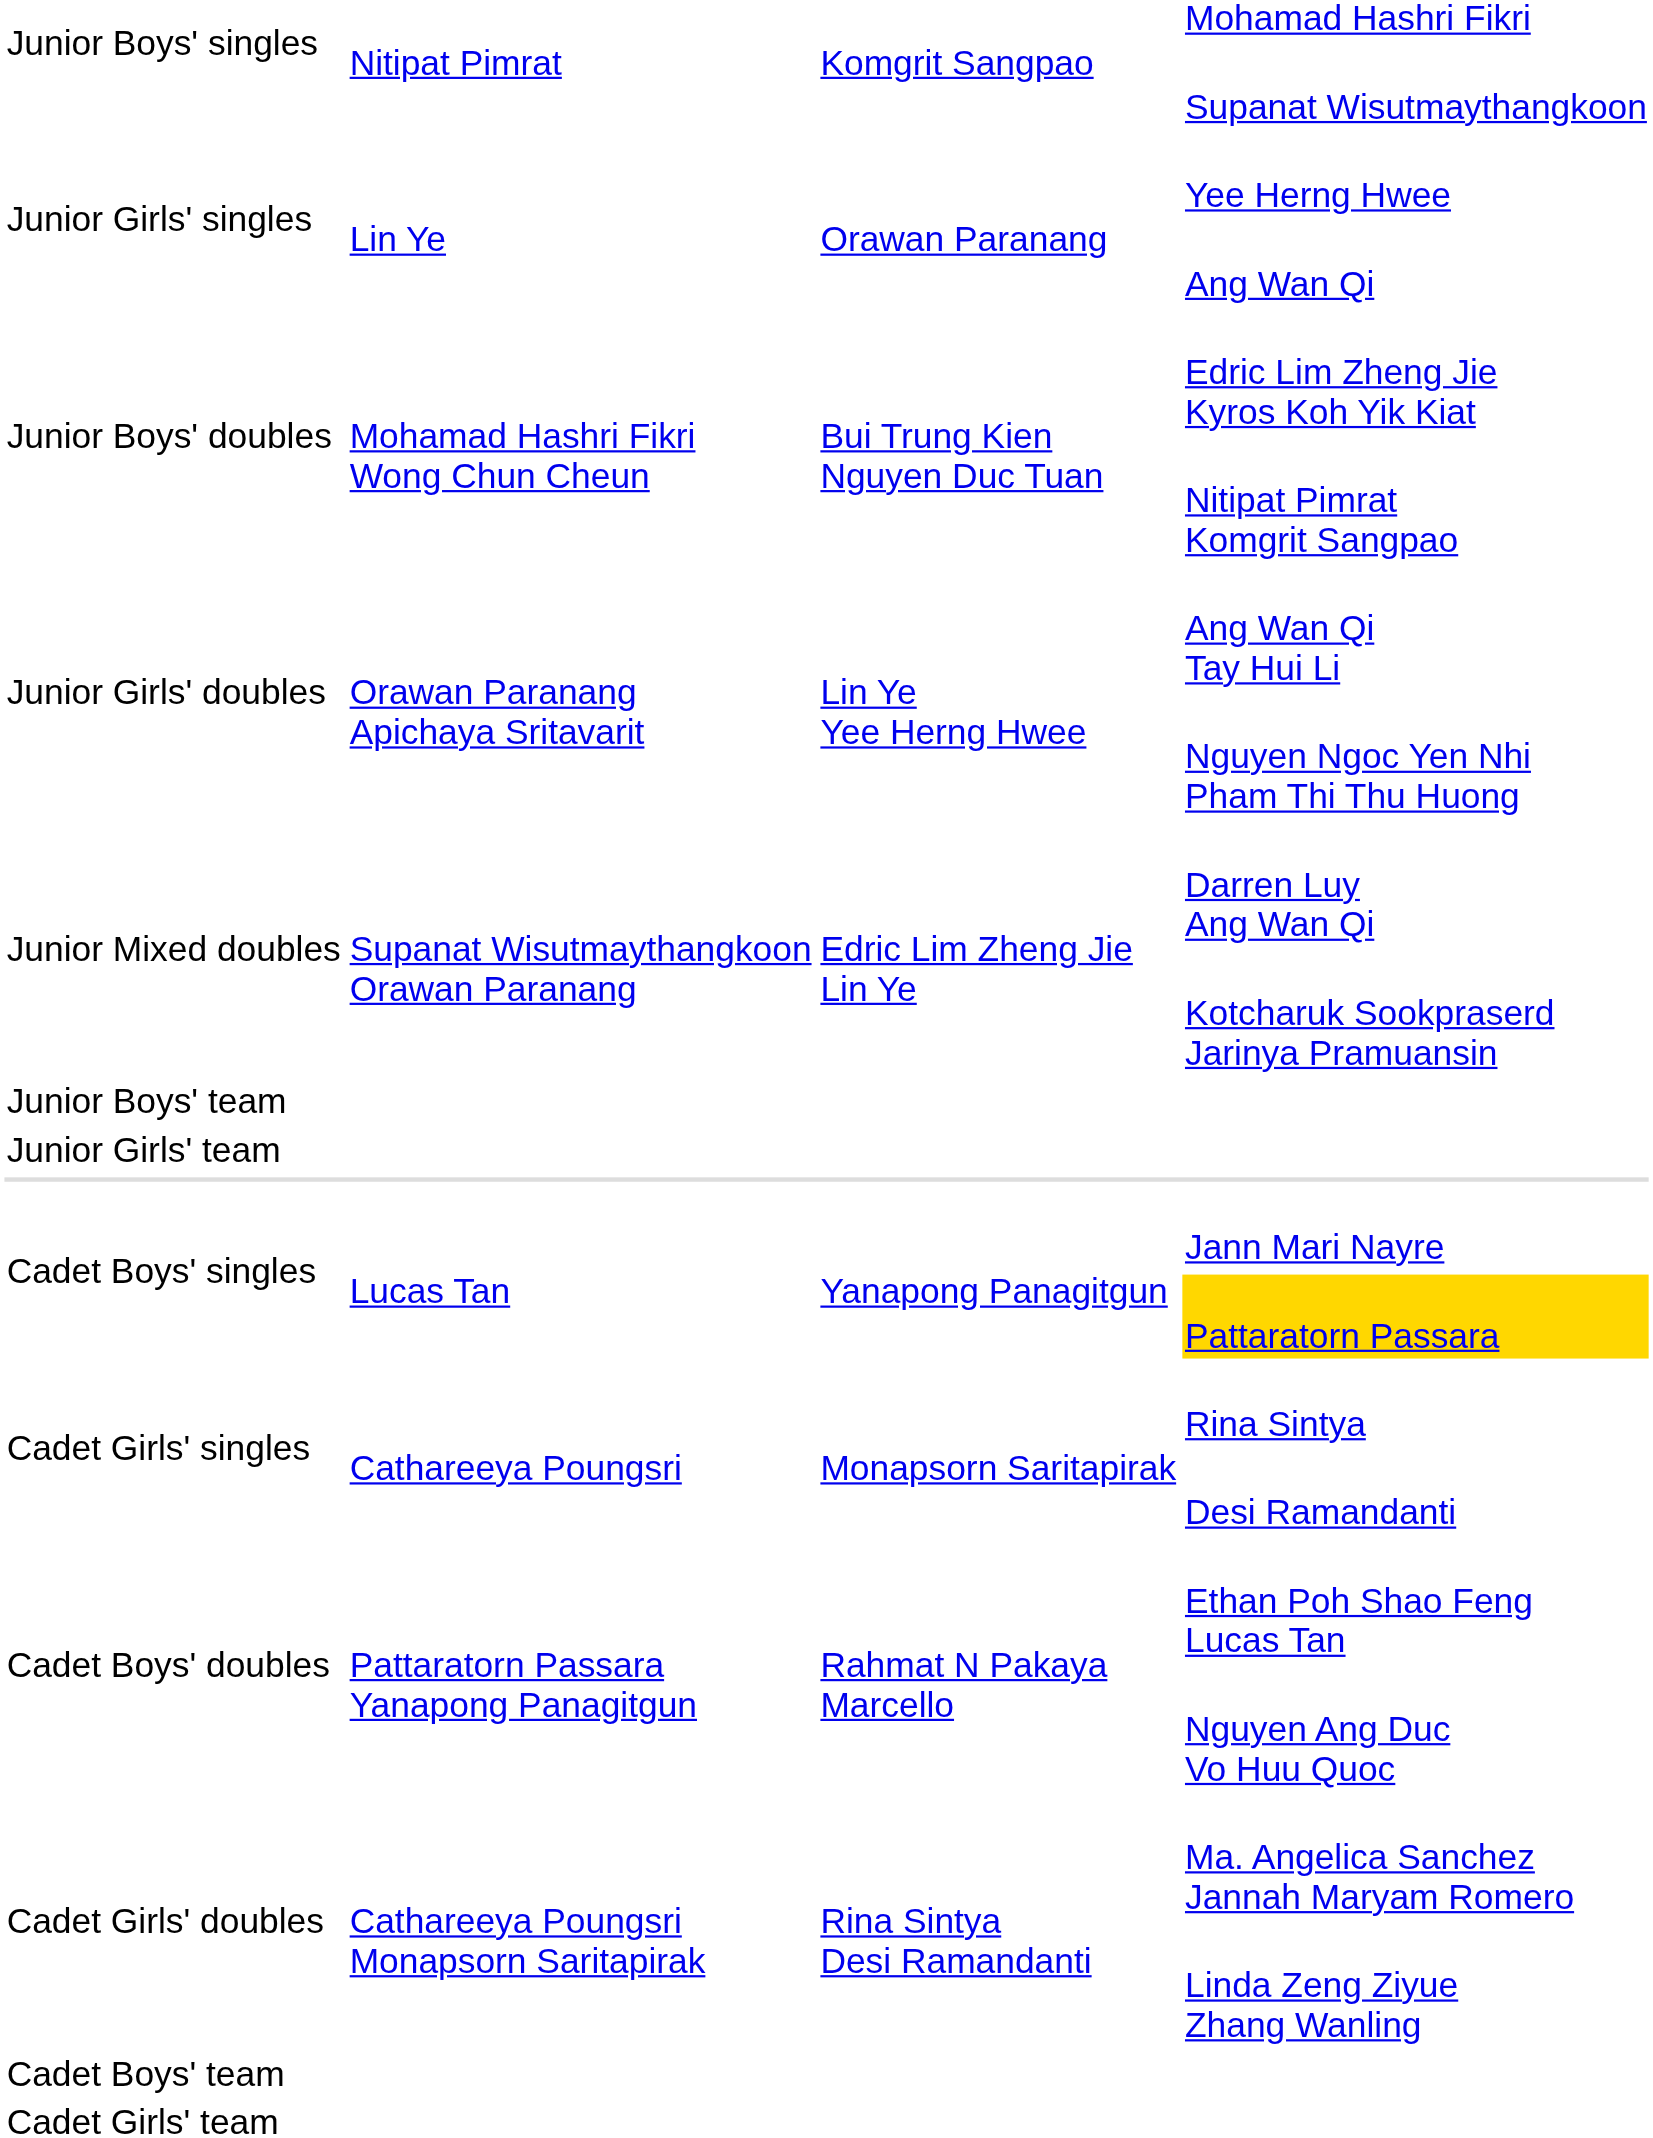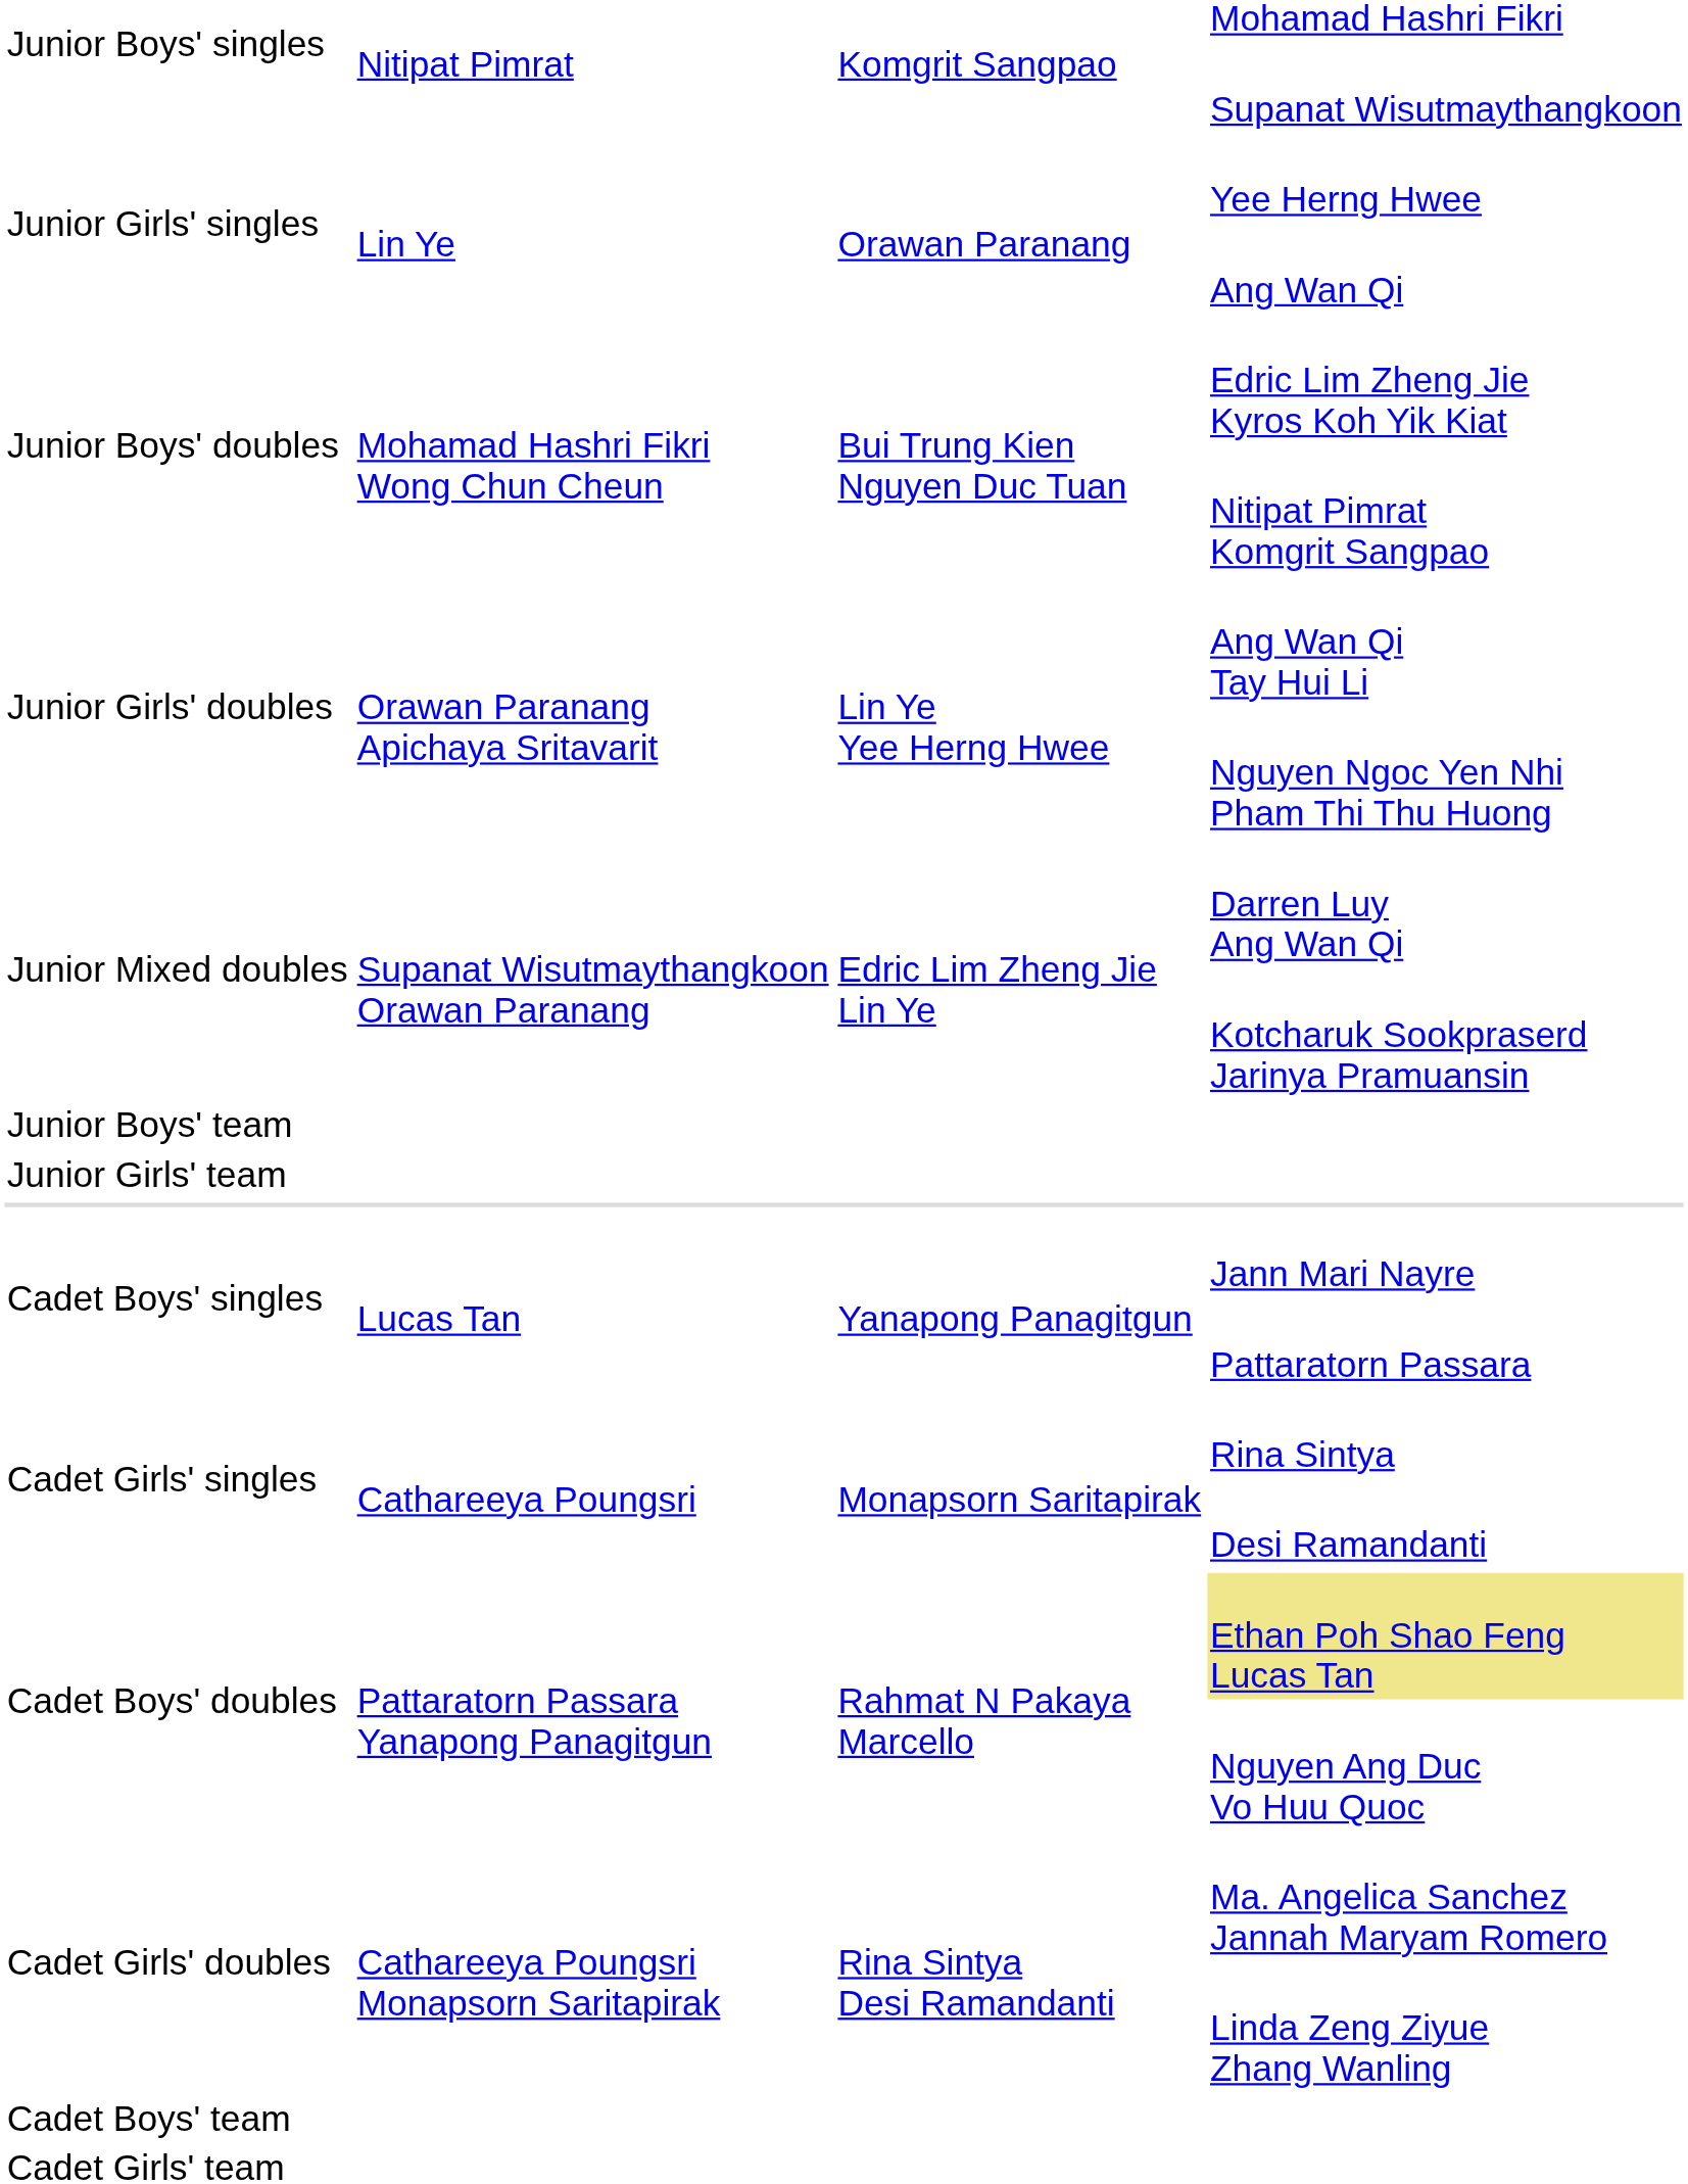Pattaratorn Passara | column 4: gold background -> no background
Ethan Poh Shao Feng Lucas Tan | column 4: no background -> khaki background
